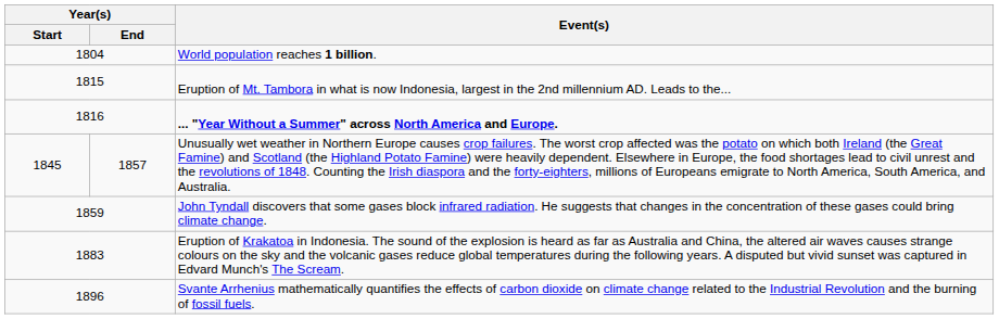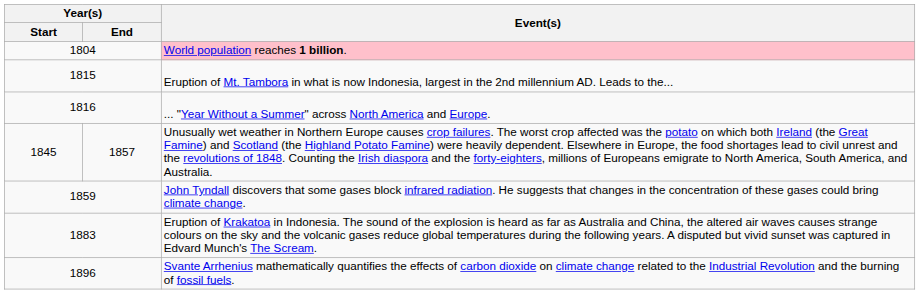World population reaches 1 billion. | Event(s): no background -> pink background
... "Year Without a Summer" across North America and Europe. | Event(s): bold -> normal
